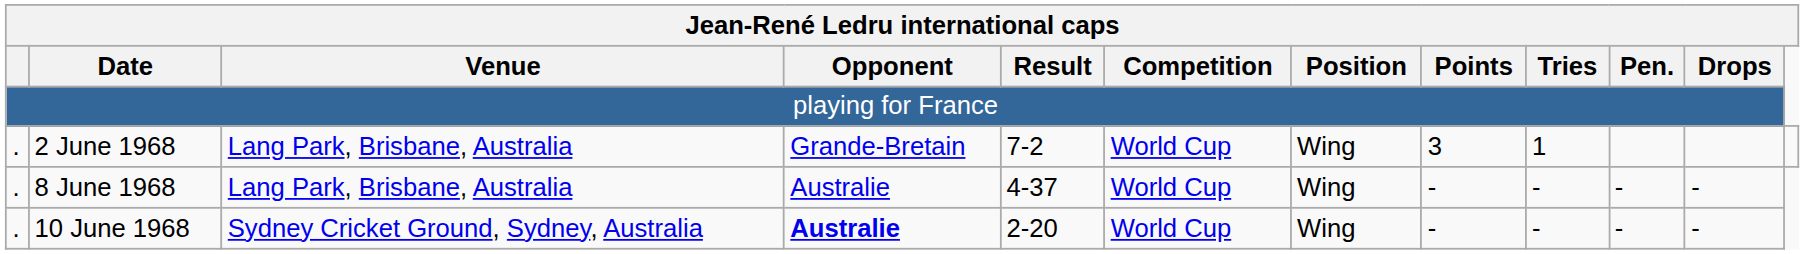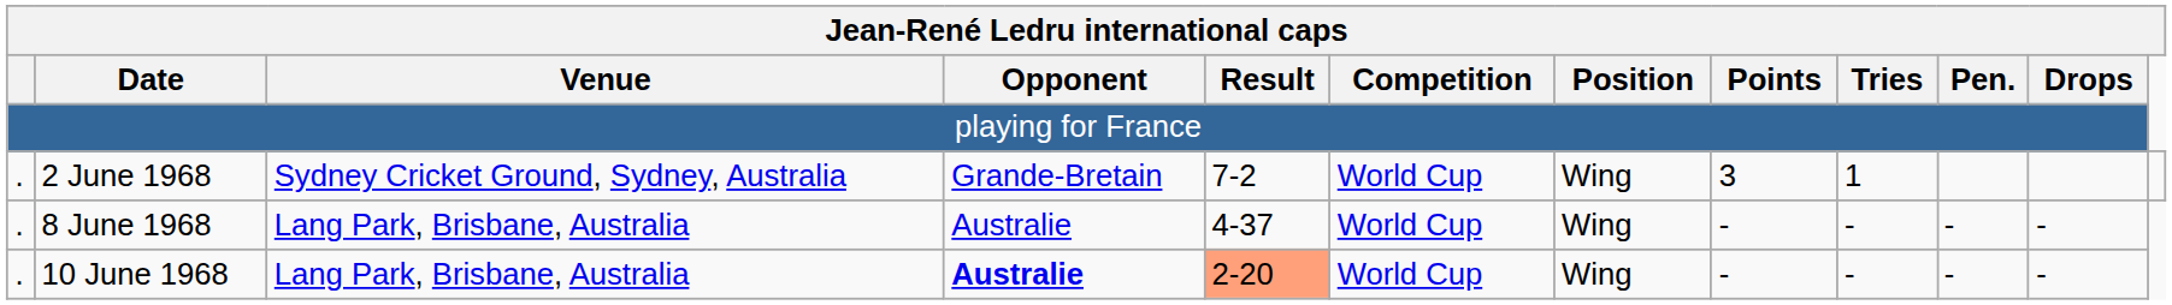2 June 1968 | Venue: Lang Park, Brisbane, Australia -> Sydney Cricket Ground, Sydney, Australia
10 June 1968 | Venue: Sydney Cricket Ground, Sydney, Australia -> Lang Park, Brisbane, Australia
10 June 1968 | Result: no background -> lightsalmon background
